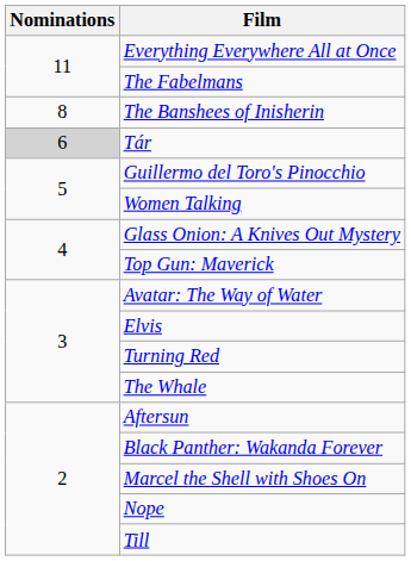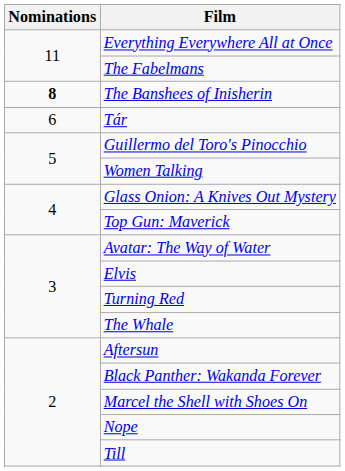The Banshees of Inisherin | Nominations: normal -> bold
Tár | Nominations: lightgrey background -> no background
